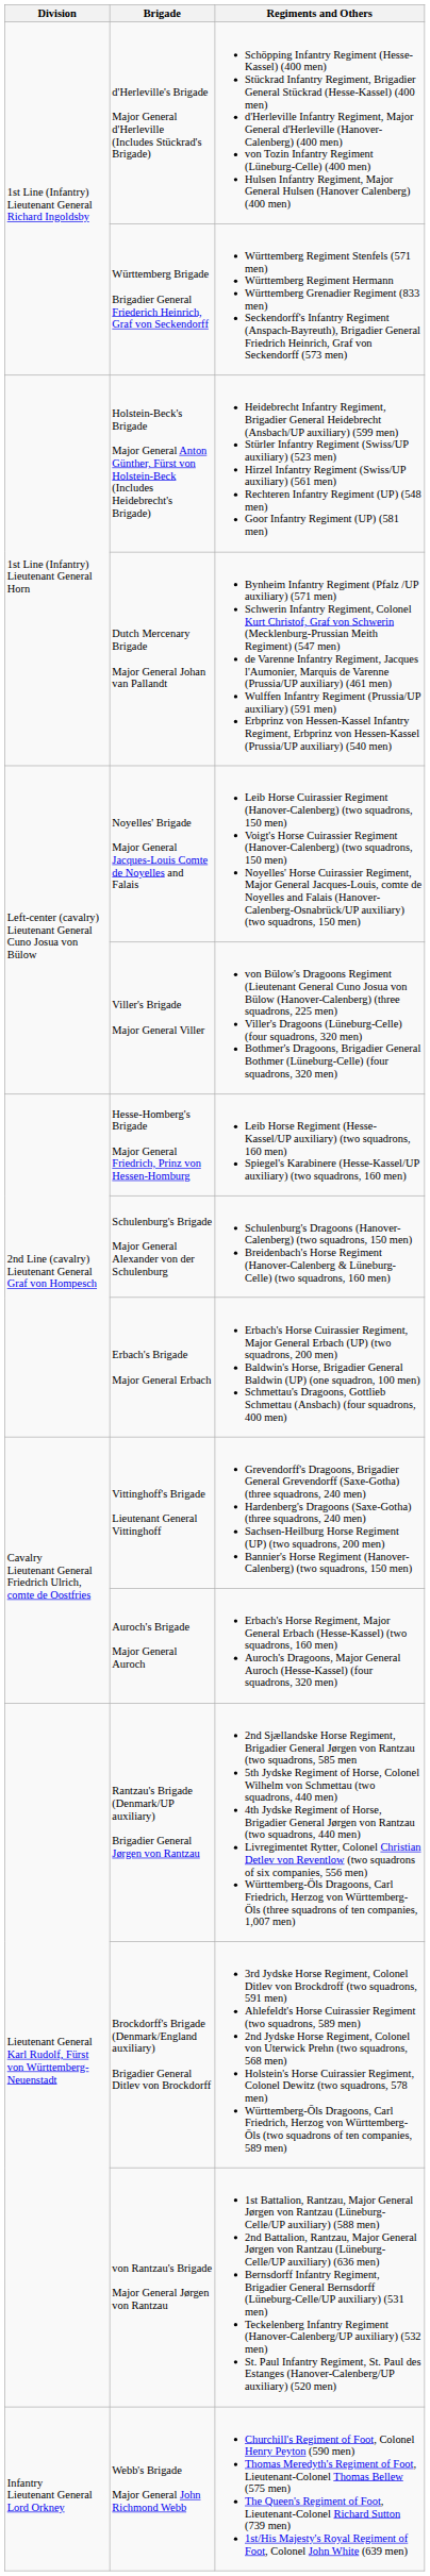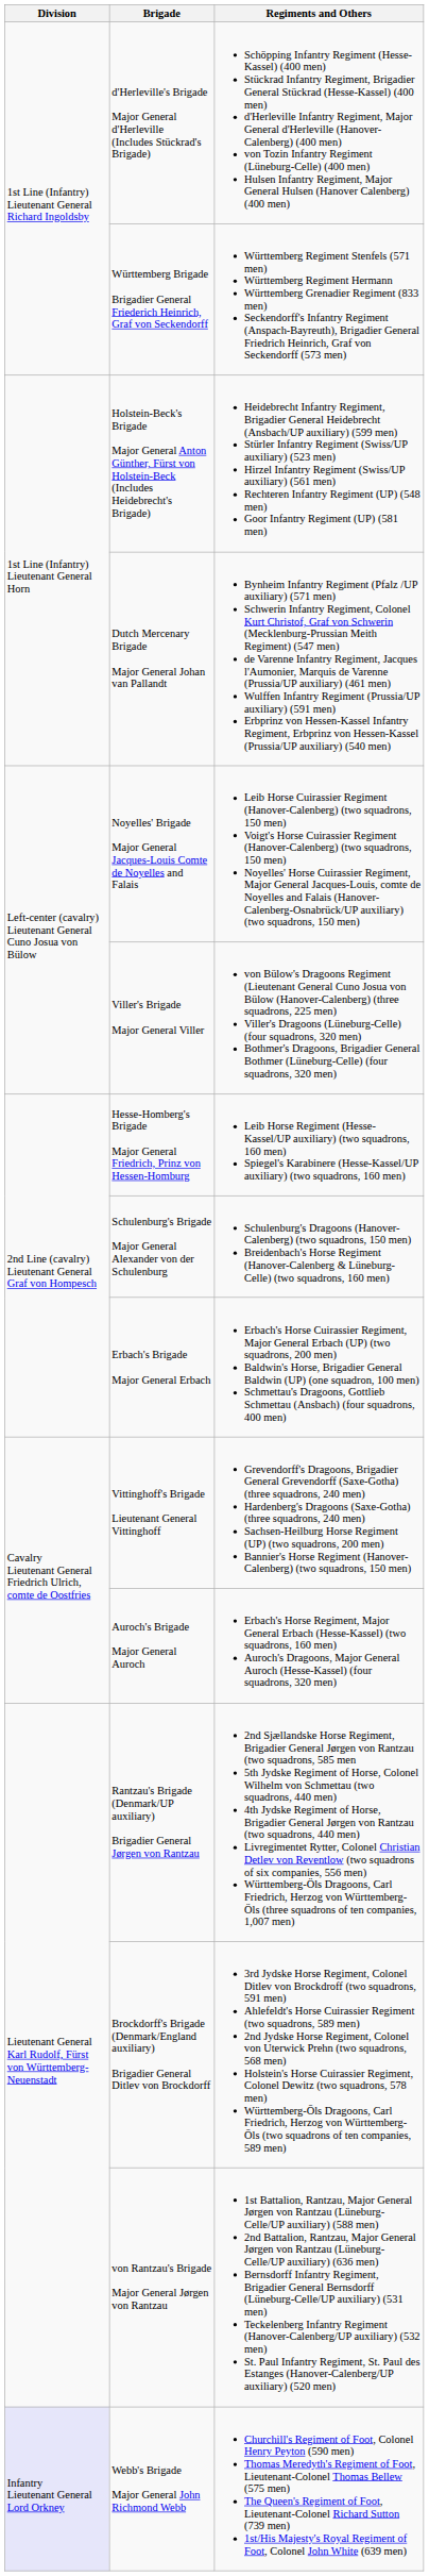Webb's Brigade Major General John Richmond Webb | Division: no background -> lavender background
